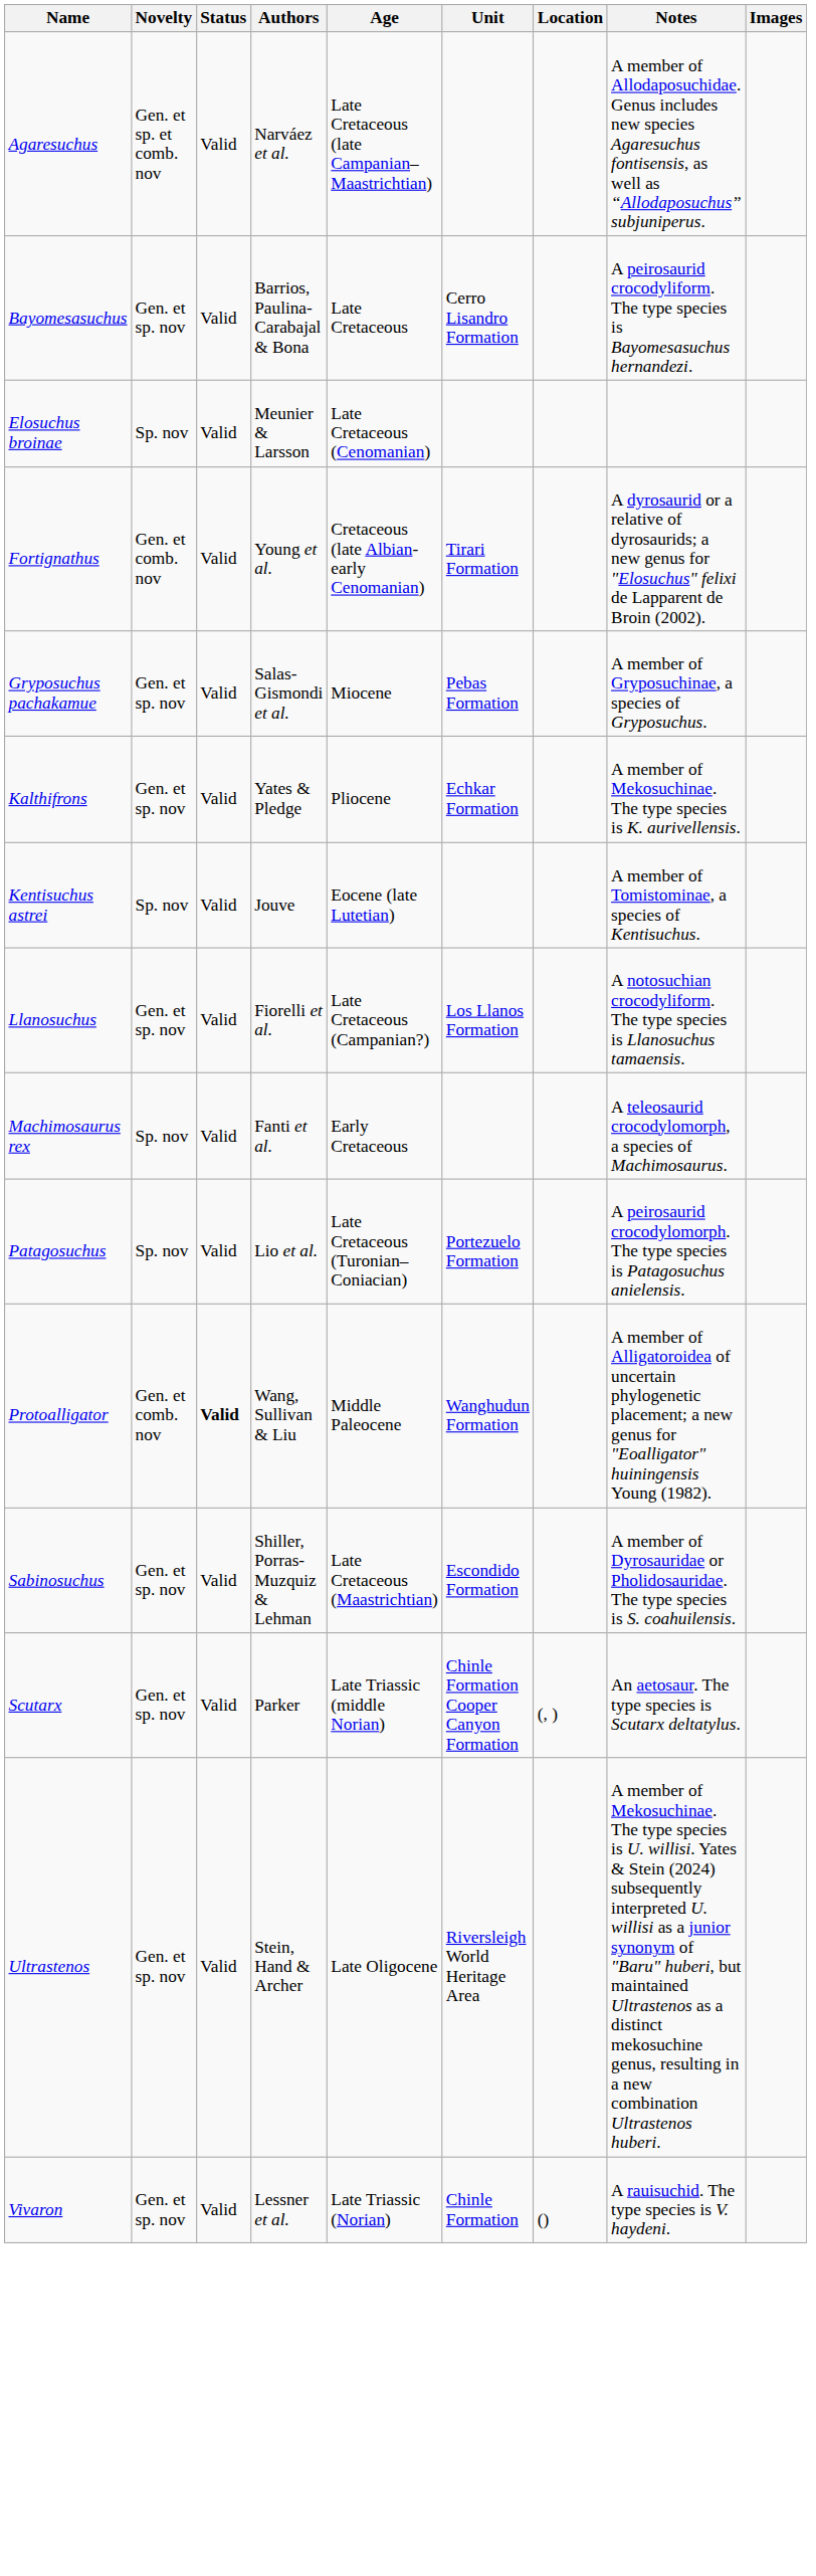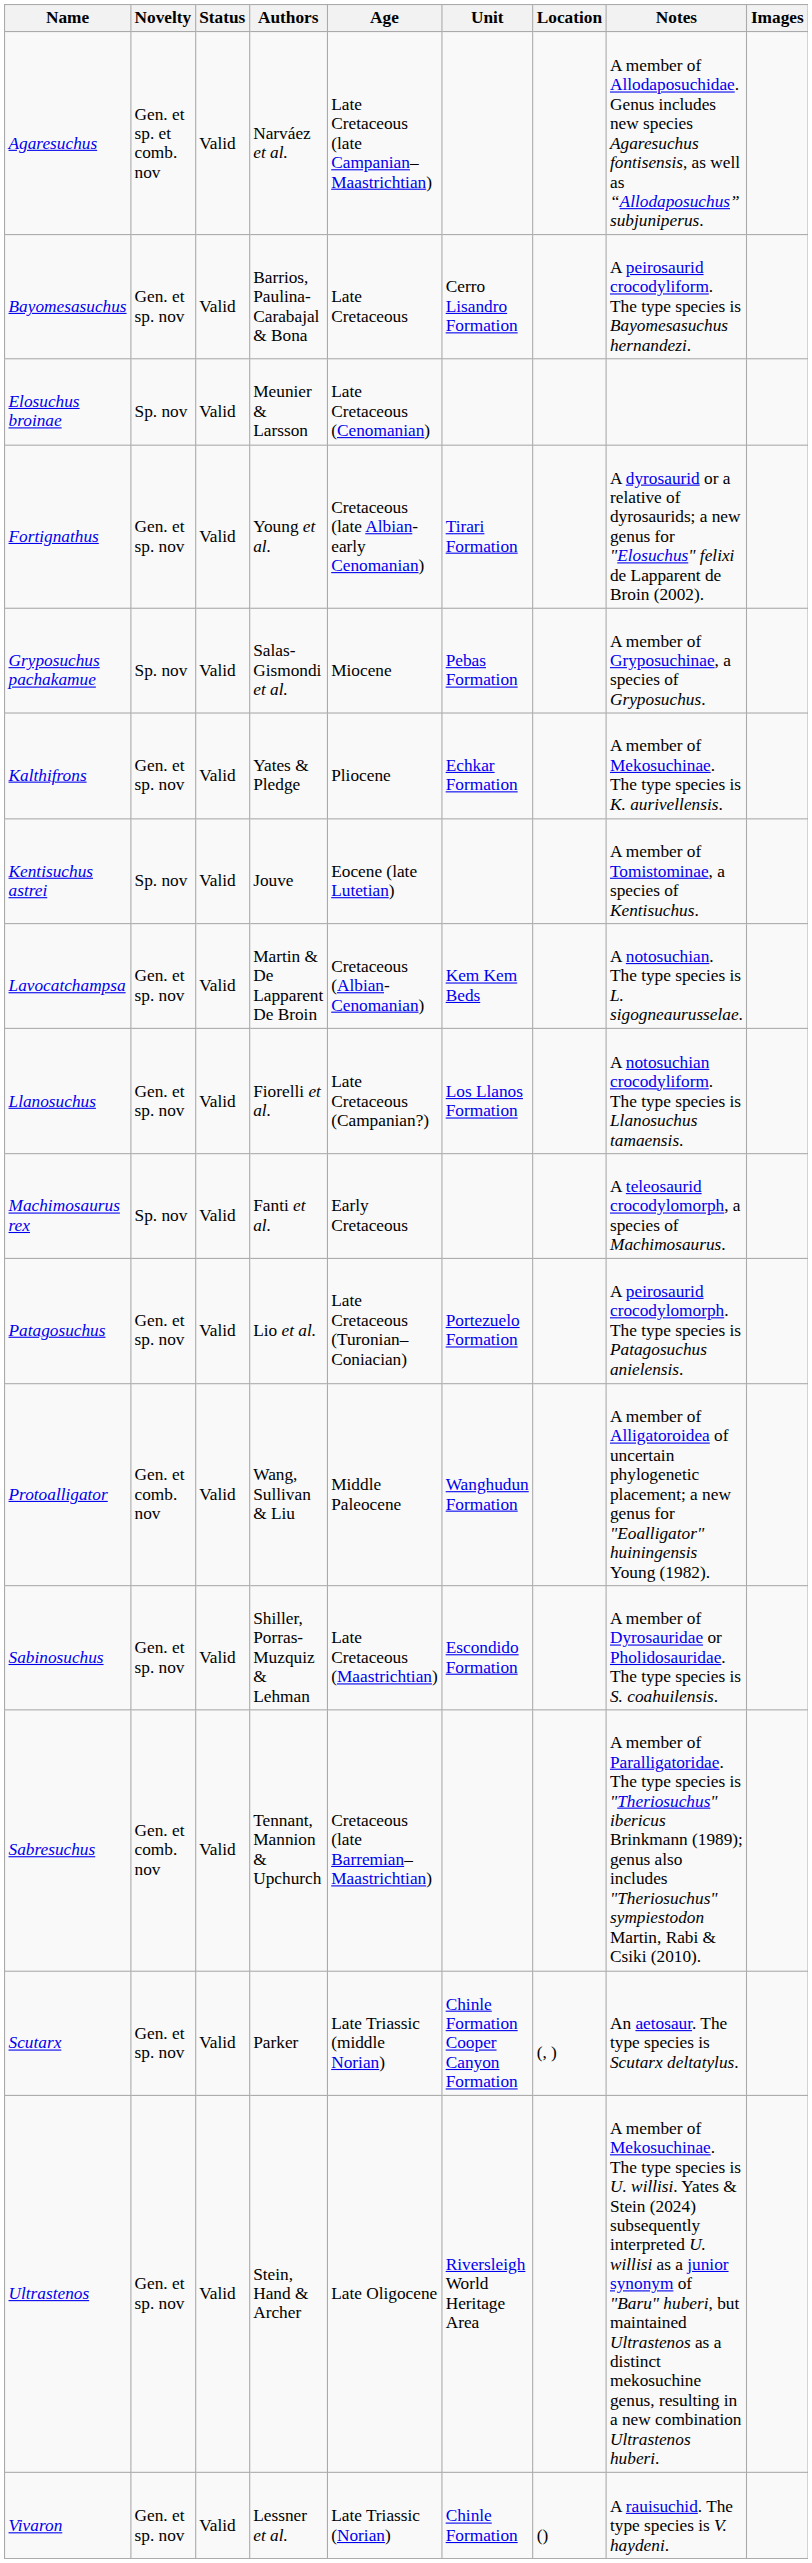Fortignathus | Novelty: Gen. et comb. nov -> Gen. et sp. nov
Gryposuchus pachakamue | Novelty: Gen. et sp. nov -> Sp. nov
+ row: Lavocatchampsa | Gen. et sp. nov | Valid | Martin & De Lapparent De Broin | Cretaceous (Albian-Cenomanian) | Kem Kem Beds | A notosuchian. The type species is L. sigogneaurusselae.
Patagosuchus | Novelty: Sp. nov -> Gen. et sp. nov
Protoalligator | Status: bold -> normal
+ row: Sabresuchus | Gen. et comb. nov | Valid | Tennant, Mannion & Upchurch | Cretaceous (late Barremian–Maastrichtian) | A member of Paralligatoridae. The type species is "Theriosuchus" ibericus Brinkmann (1989); genus also includes "Theriosuchus" sympiestodon Martin, Rabi & Csiki (2010).
